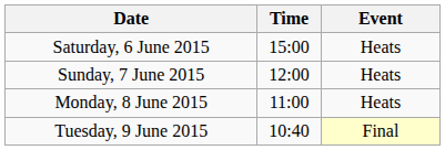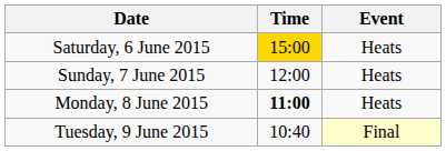Saturday, 6 June 2015 | Time: no background -> gold background
Monday, 8 June 2015 | Time: normal -> bold
